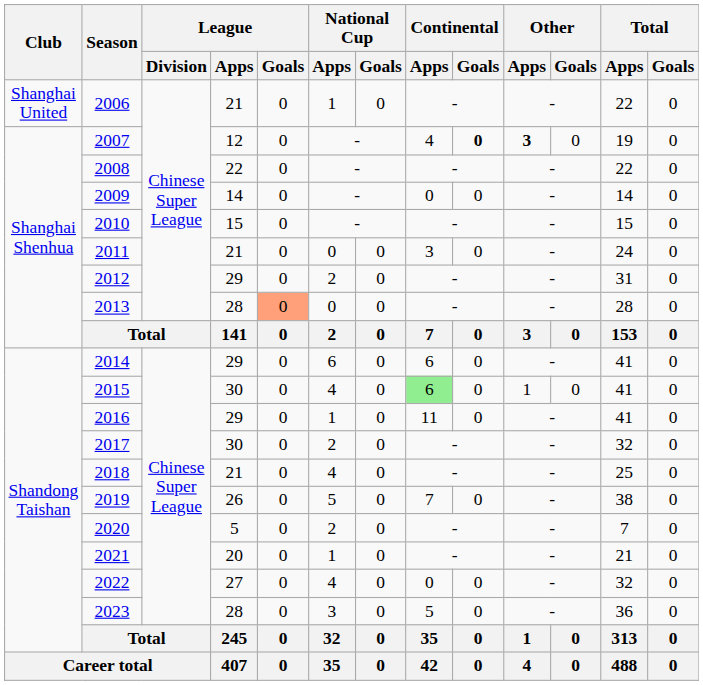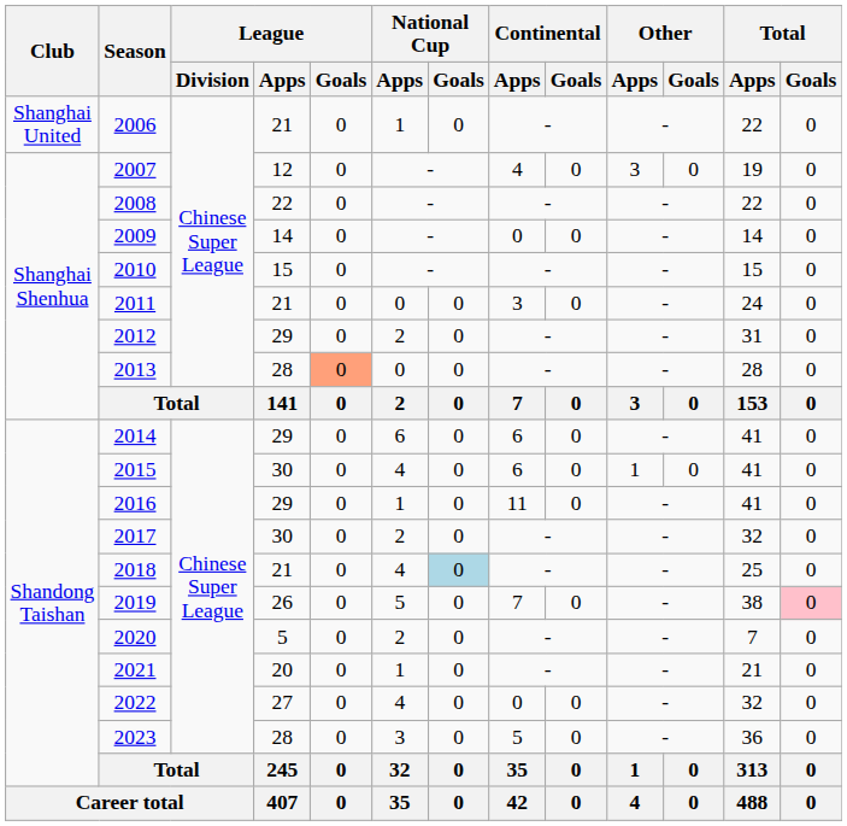2007 | Continental / Goals: bold -> normal
2007 | Other / Apps: bold -> normal
2015 | Continental / Apps: lightgreen background -> no background
2018 | National Cup / Goals: no background -> lightblue background
2019 | Total / Goals: no background -> pink background
